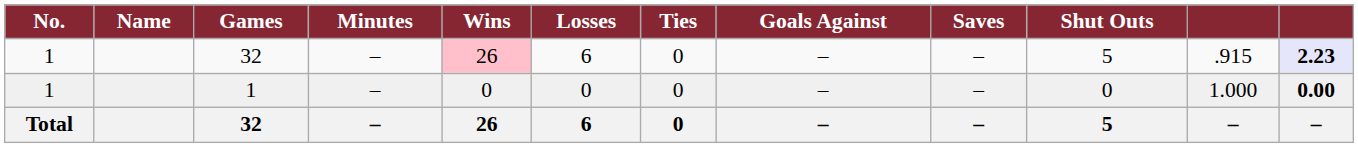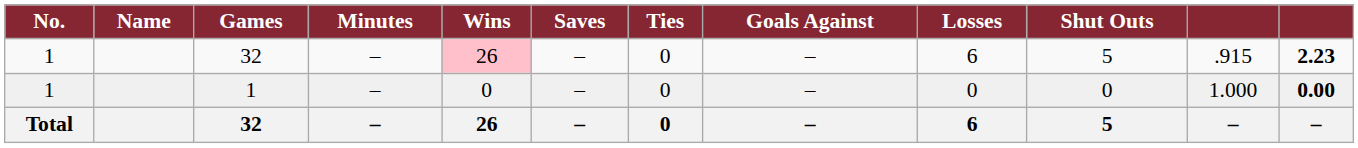columns swapped: Losses <-> Saves
1 / 32 | column 12: lavender background -> no background
